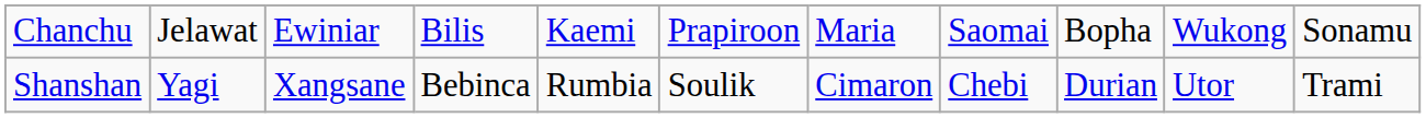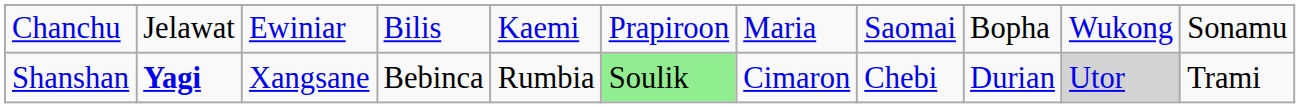Shanshan | column 2: normal -> bold
Shanshan | column 6: no background -> lightgreen background
Shanshan | column 10: no background -> lightgrey background
